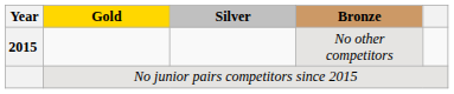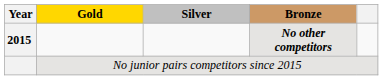2015 | Bronze: normal -> bold
